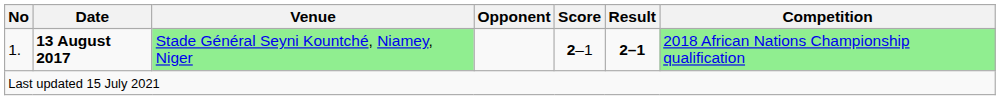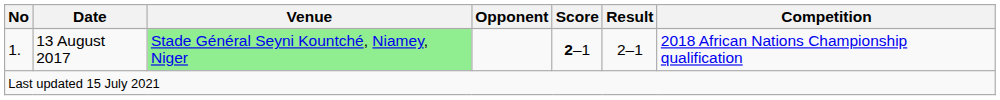1. | Date: bold -> normal
1. | Result: bold -> normal
1. | Competition: lightgreen background -> no background
